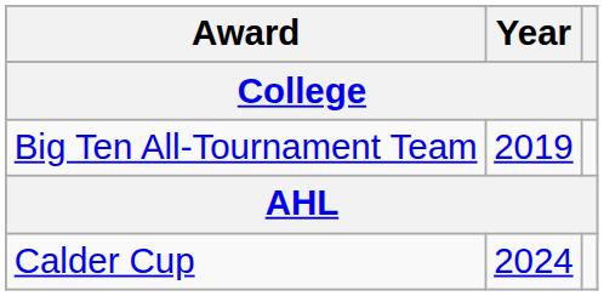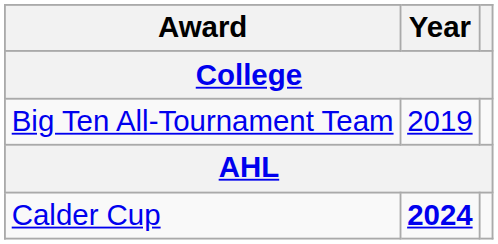Calder Cup | Year: normal -> bold
